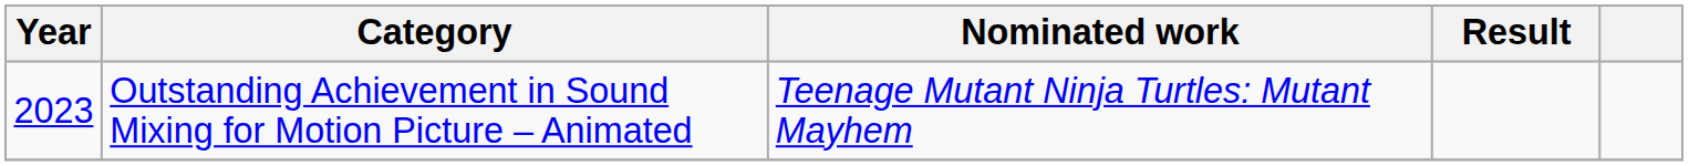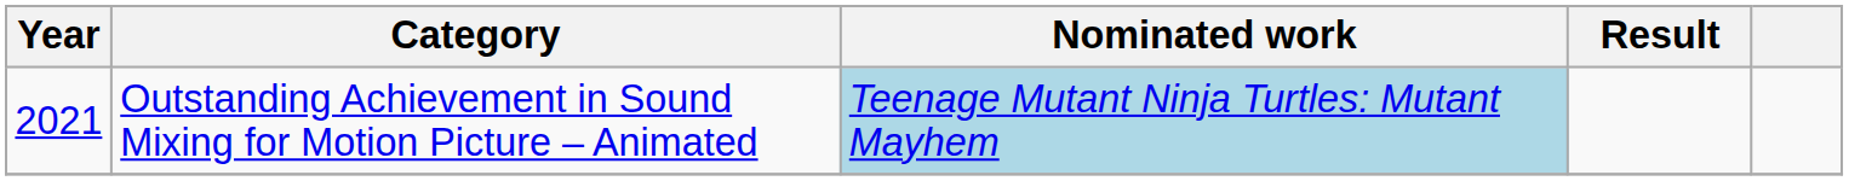row 2 | Year: 2023 -> 2021
row 2 | Nominated work: no background -> lightblue background
